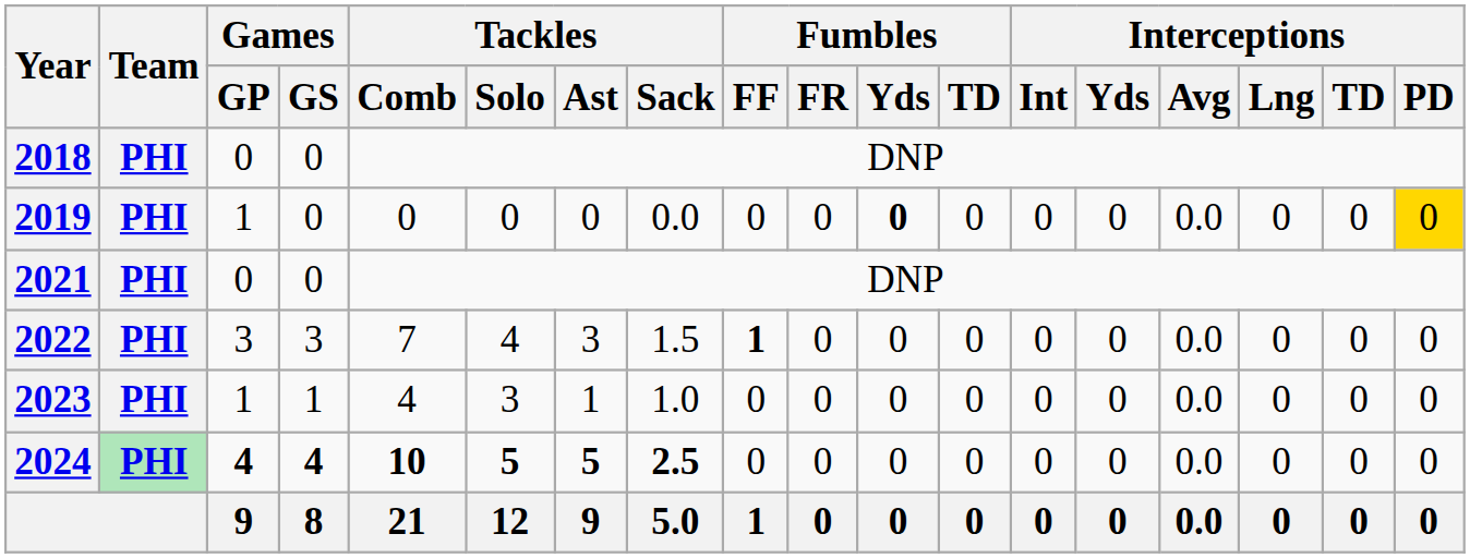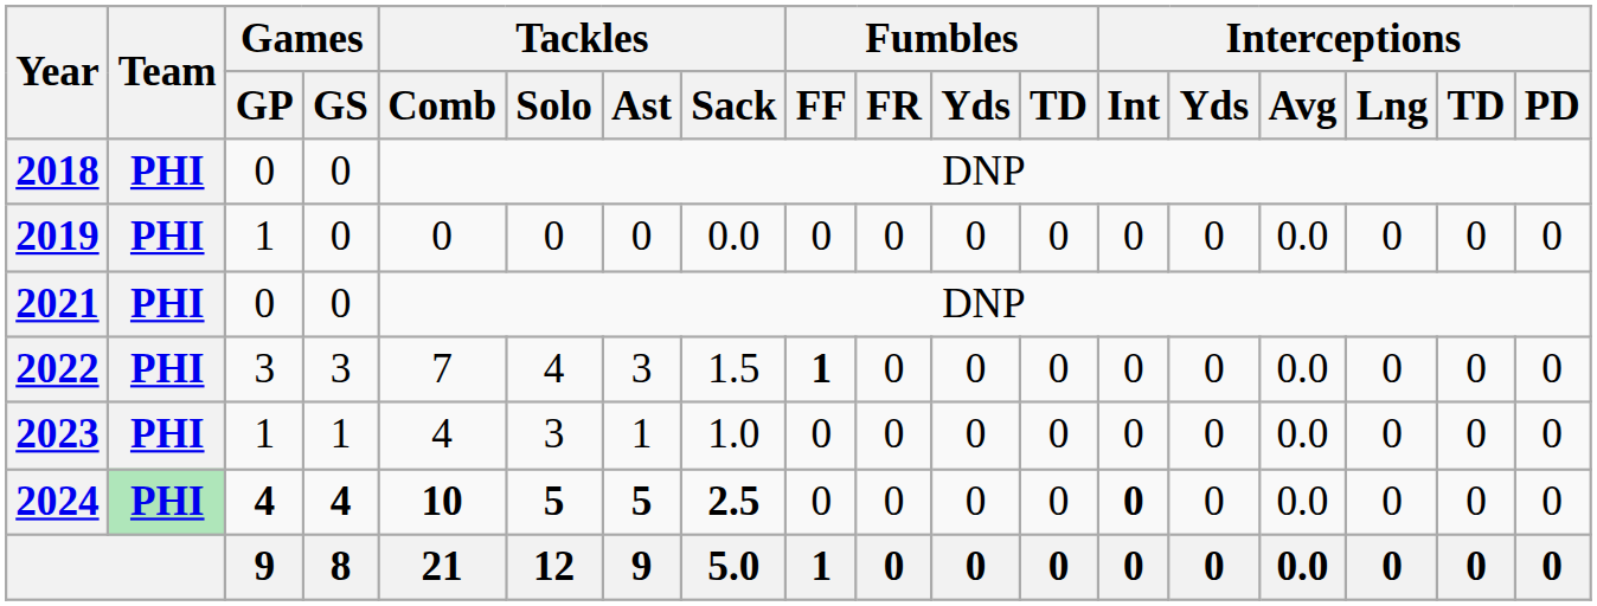2019 | Fumbles / Yds: bold -> normal
2019 | Interceptions / PD: gold background -> no background
2024 | Interceptions / Int: normal -> bold
